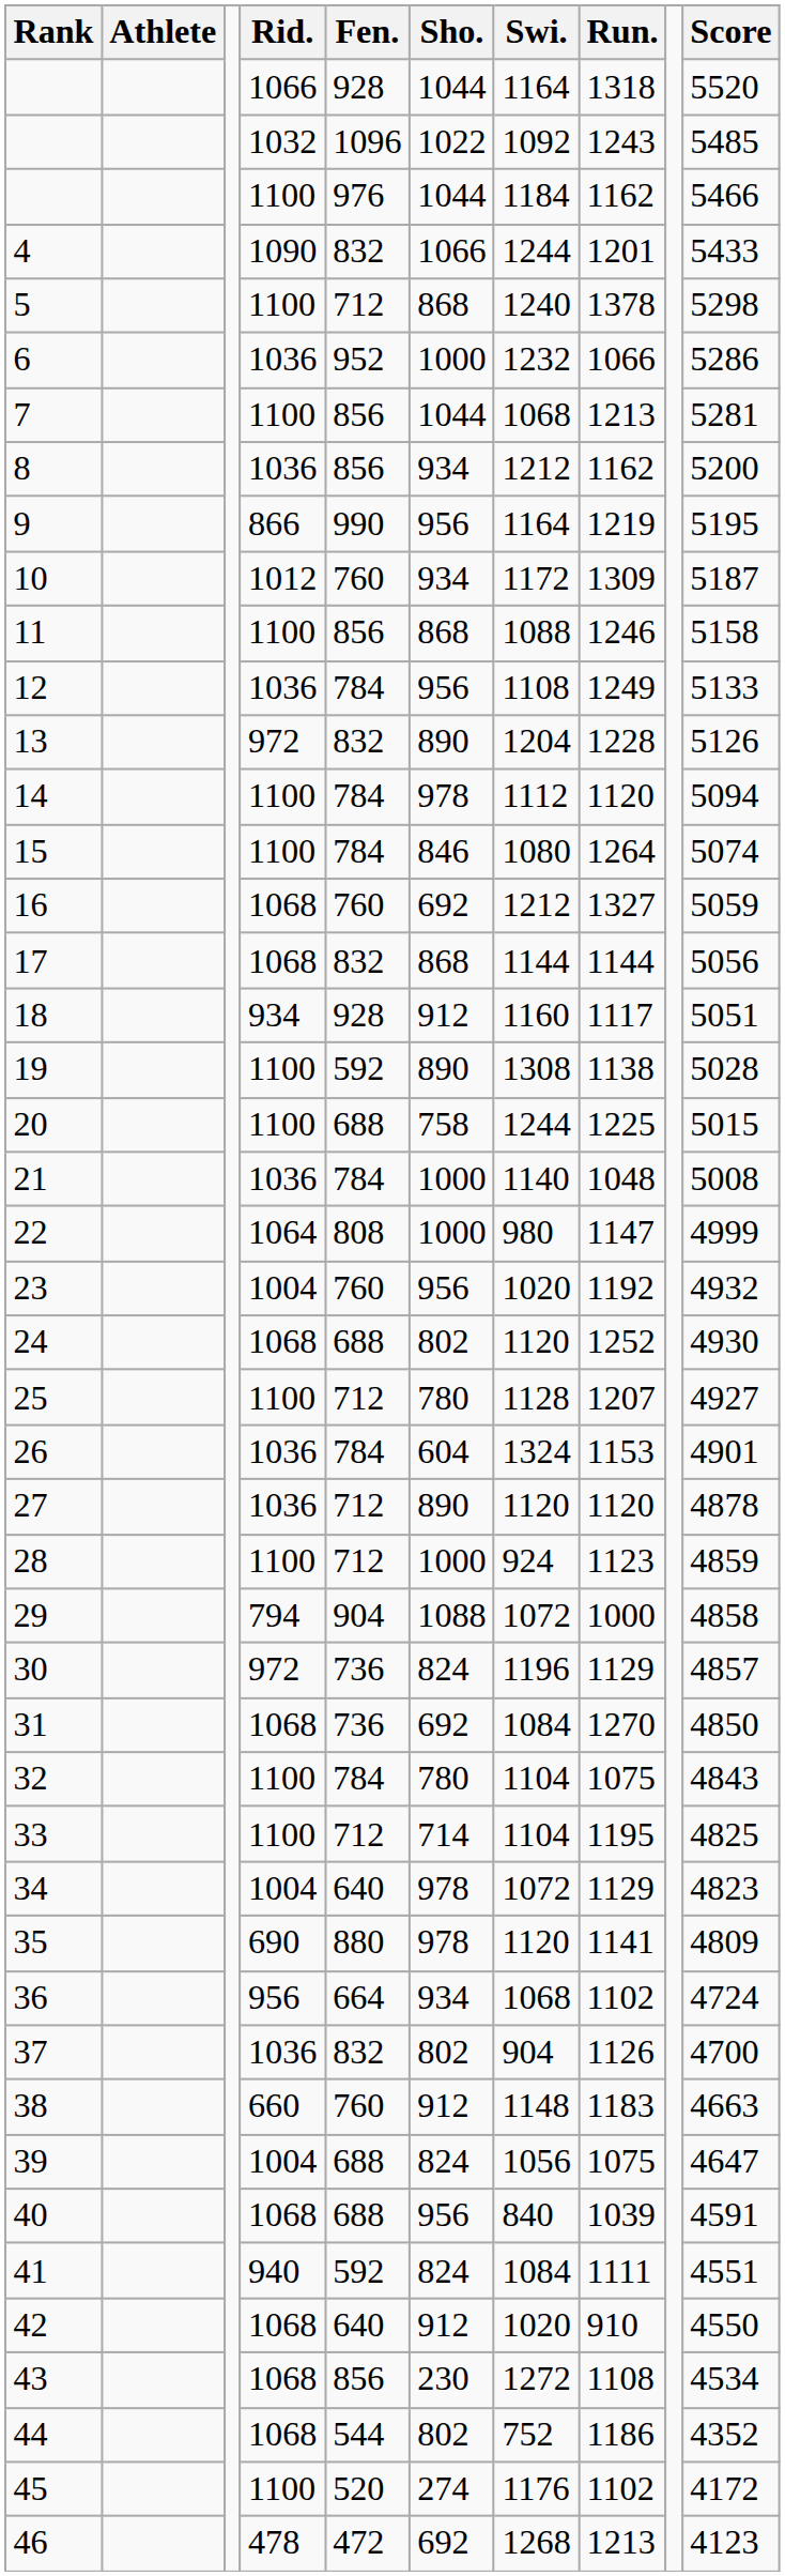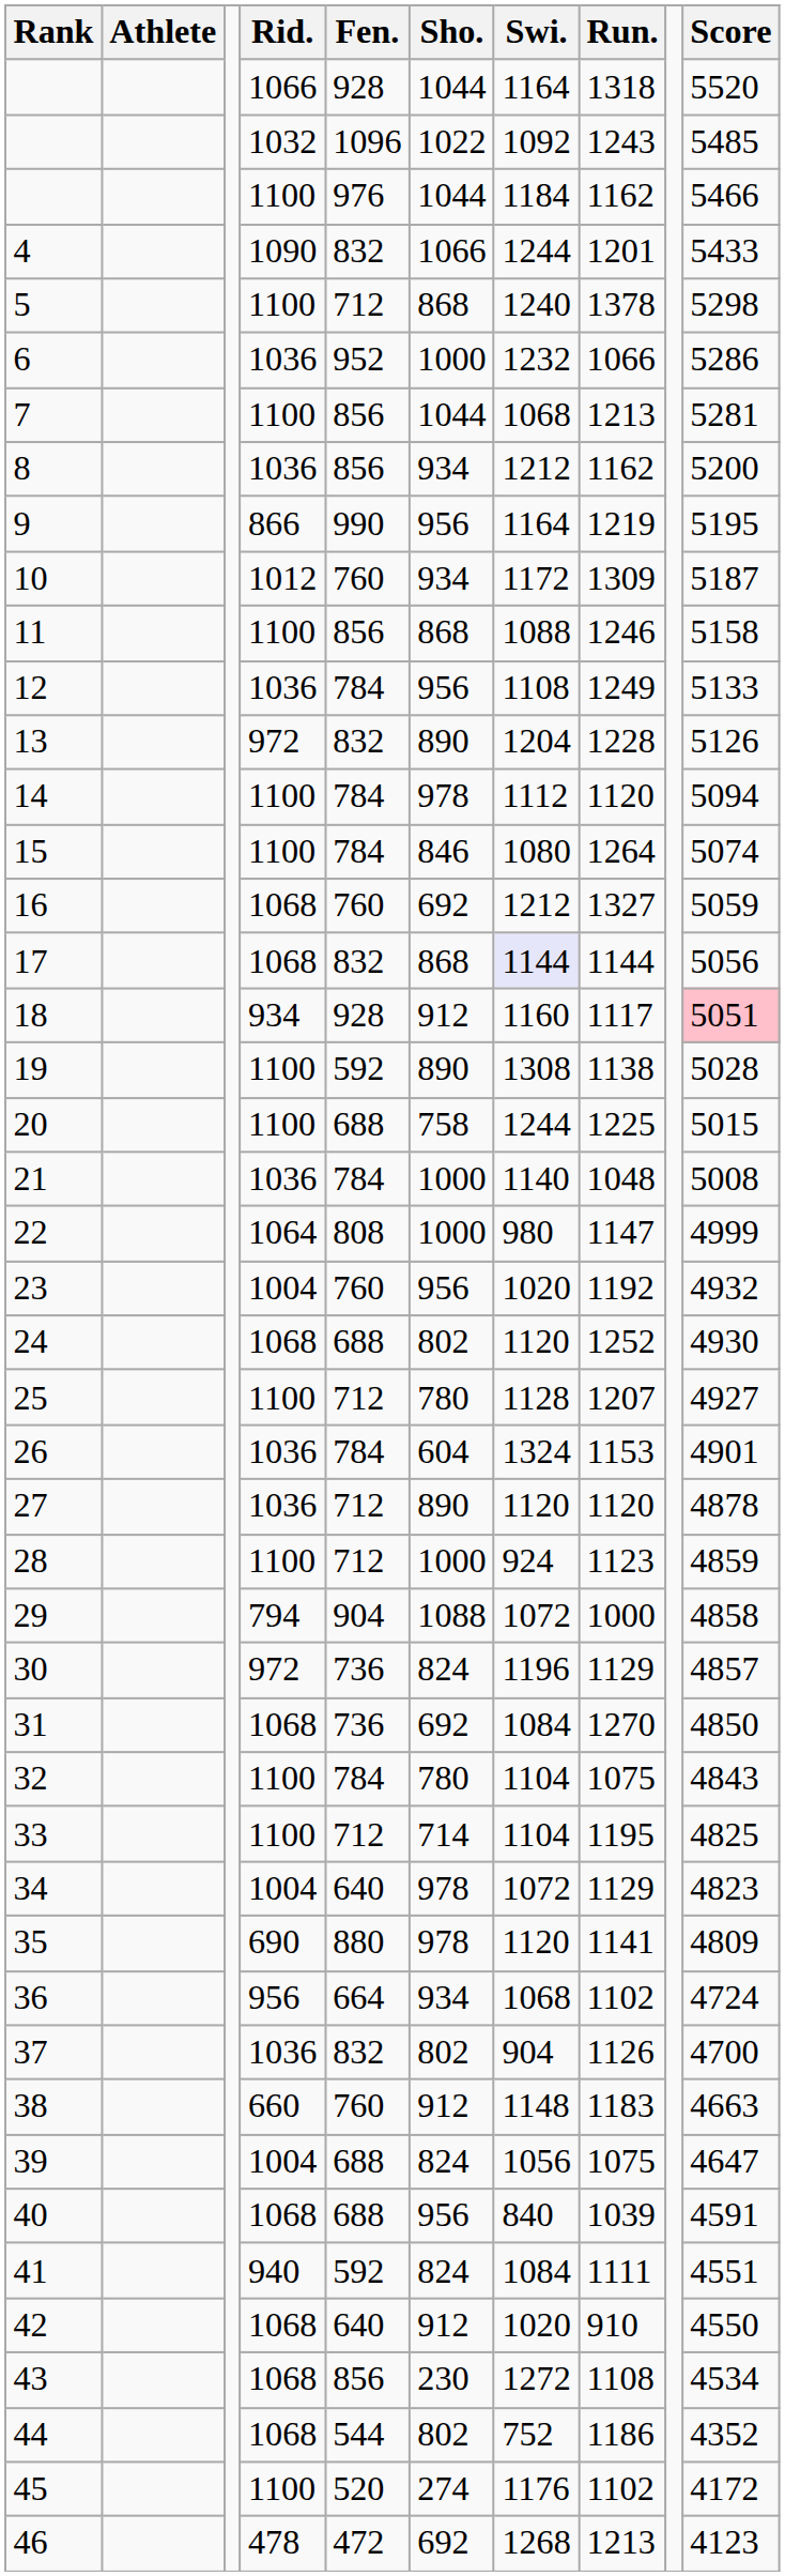17 | Swi.: no background -> lavender background
18 | Score: no background -> pink background
